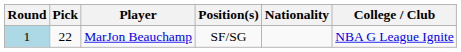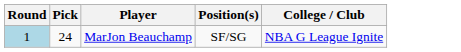- column: Nationality
MarJon Beauchamp | Pick: 22 -> 24
